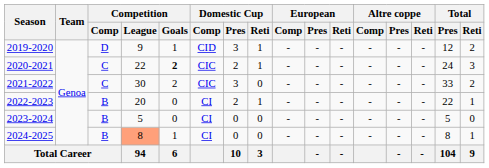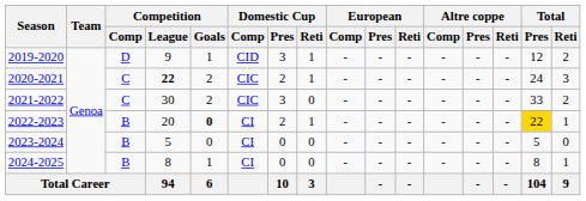2020-2021 | Competition / League: normal -> bold
2020-2021 | Competition / Goals: bold -> normal
2022-2023 | Competition / Goals: normal -> bold
2022-2023 | Total / Pres: no background -> gold background
2024-2025 | Competition / League: lightsalmon background -> no background
